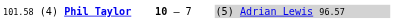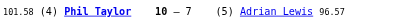101.58 (4) Phil Taylor | column 3: lightgrey background -> no background
